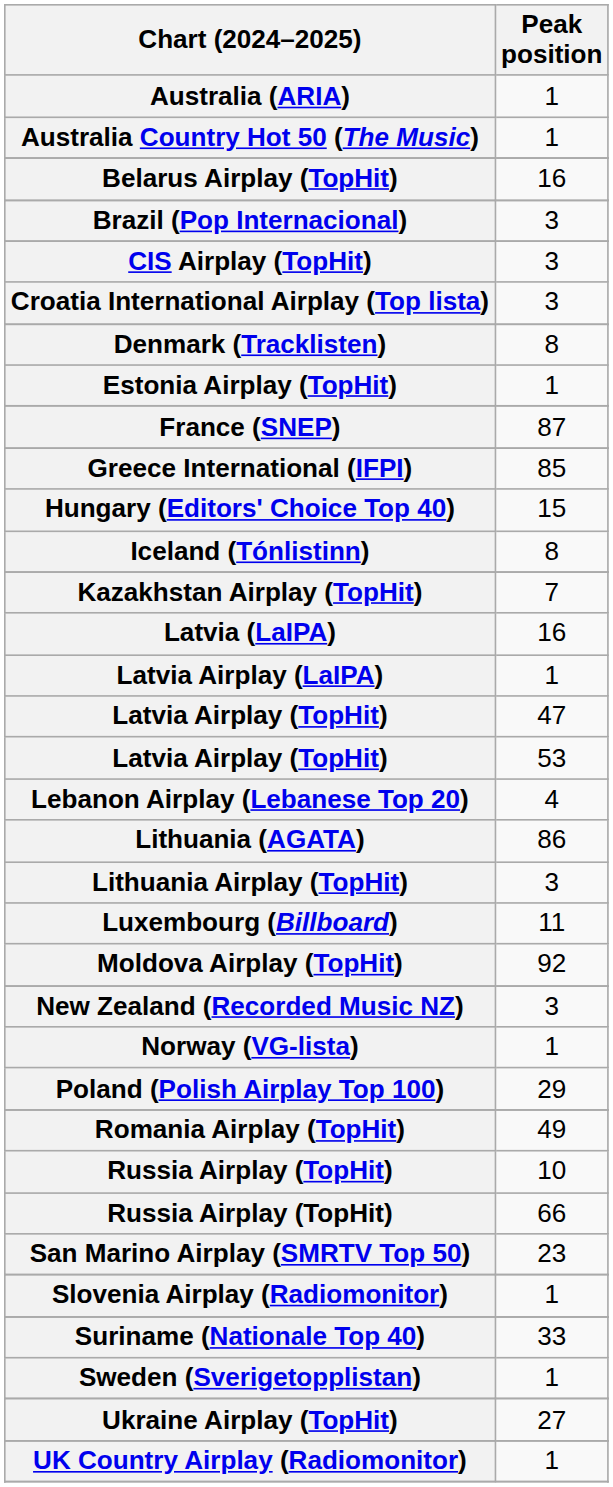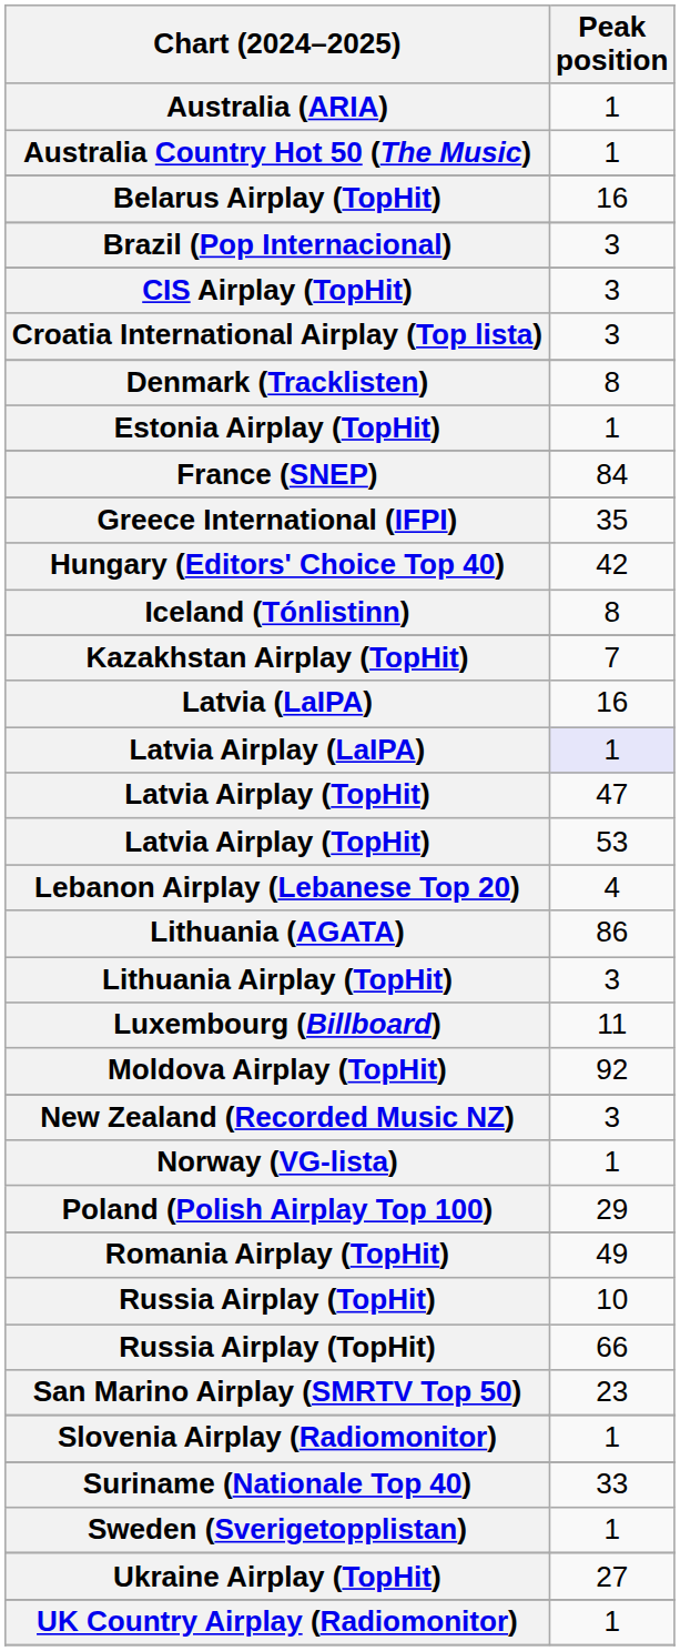row 10 | Peak position: 87 -> 84
row 11 | Peak position: 85 -> 35
row 12 | Peak position: 15 -> 42
row 16 | Peak position: no background -> lavender background
